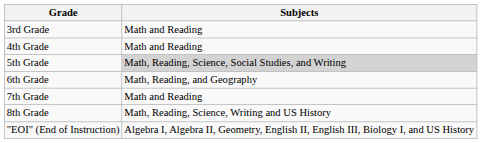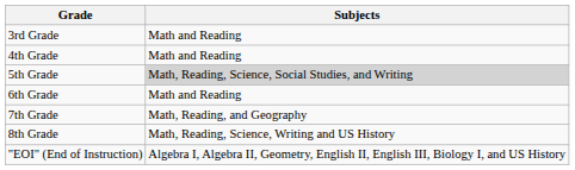6th Grade | Subjects: Math, Reading, and Geography -> Math and Reading
7th Grade | Subjects: Math and Reading -> Math, Reading, and Geography
